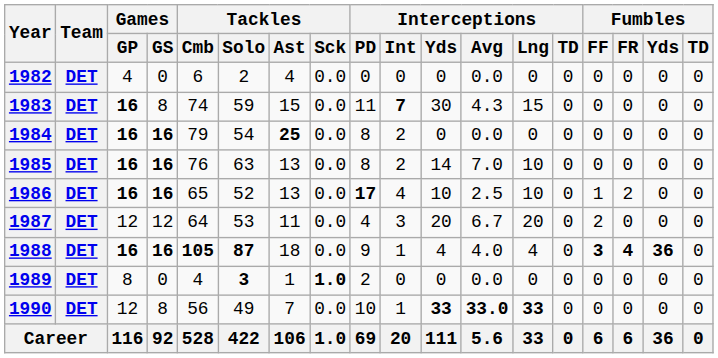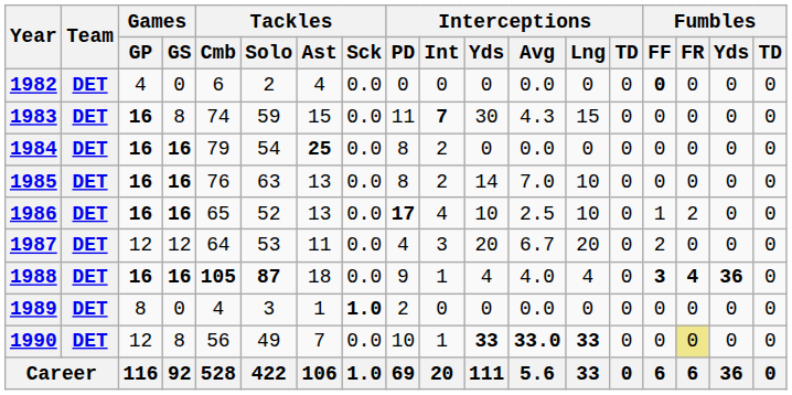1982 | Fumbles / FF: normal -> bold
1989 | Tackles / Solo: bold -> normal
1990 | Fumbles / FR: no background -> khaki background
